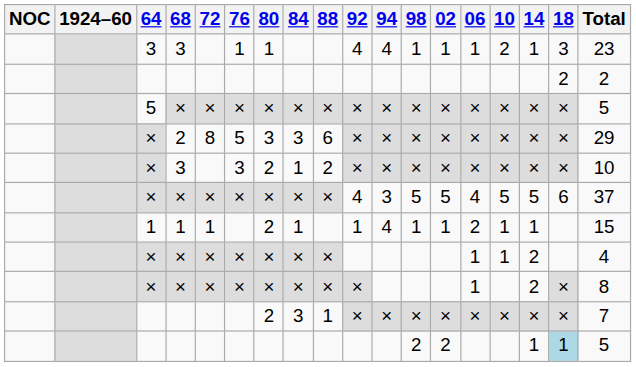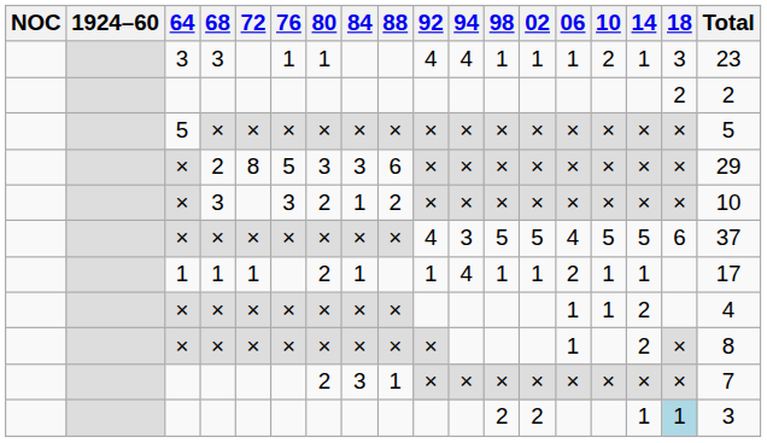row 8 | Total: 15 -> 17
row 12 | Total: 5 -> 3
